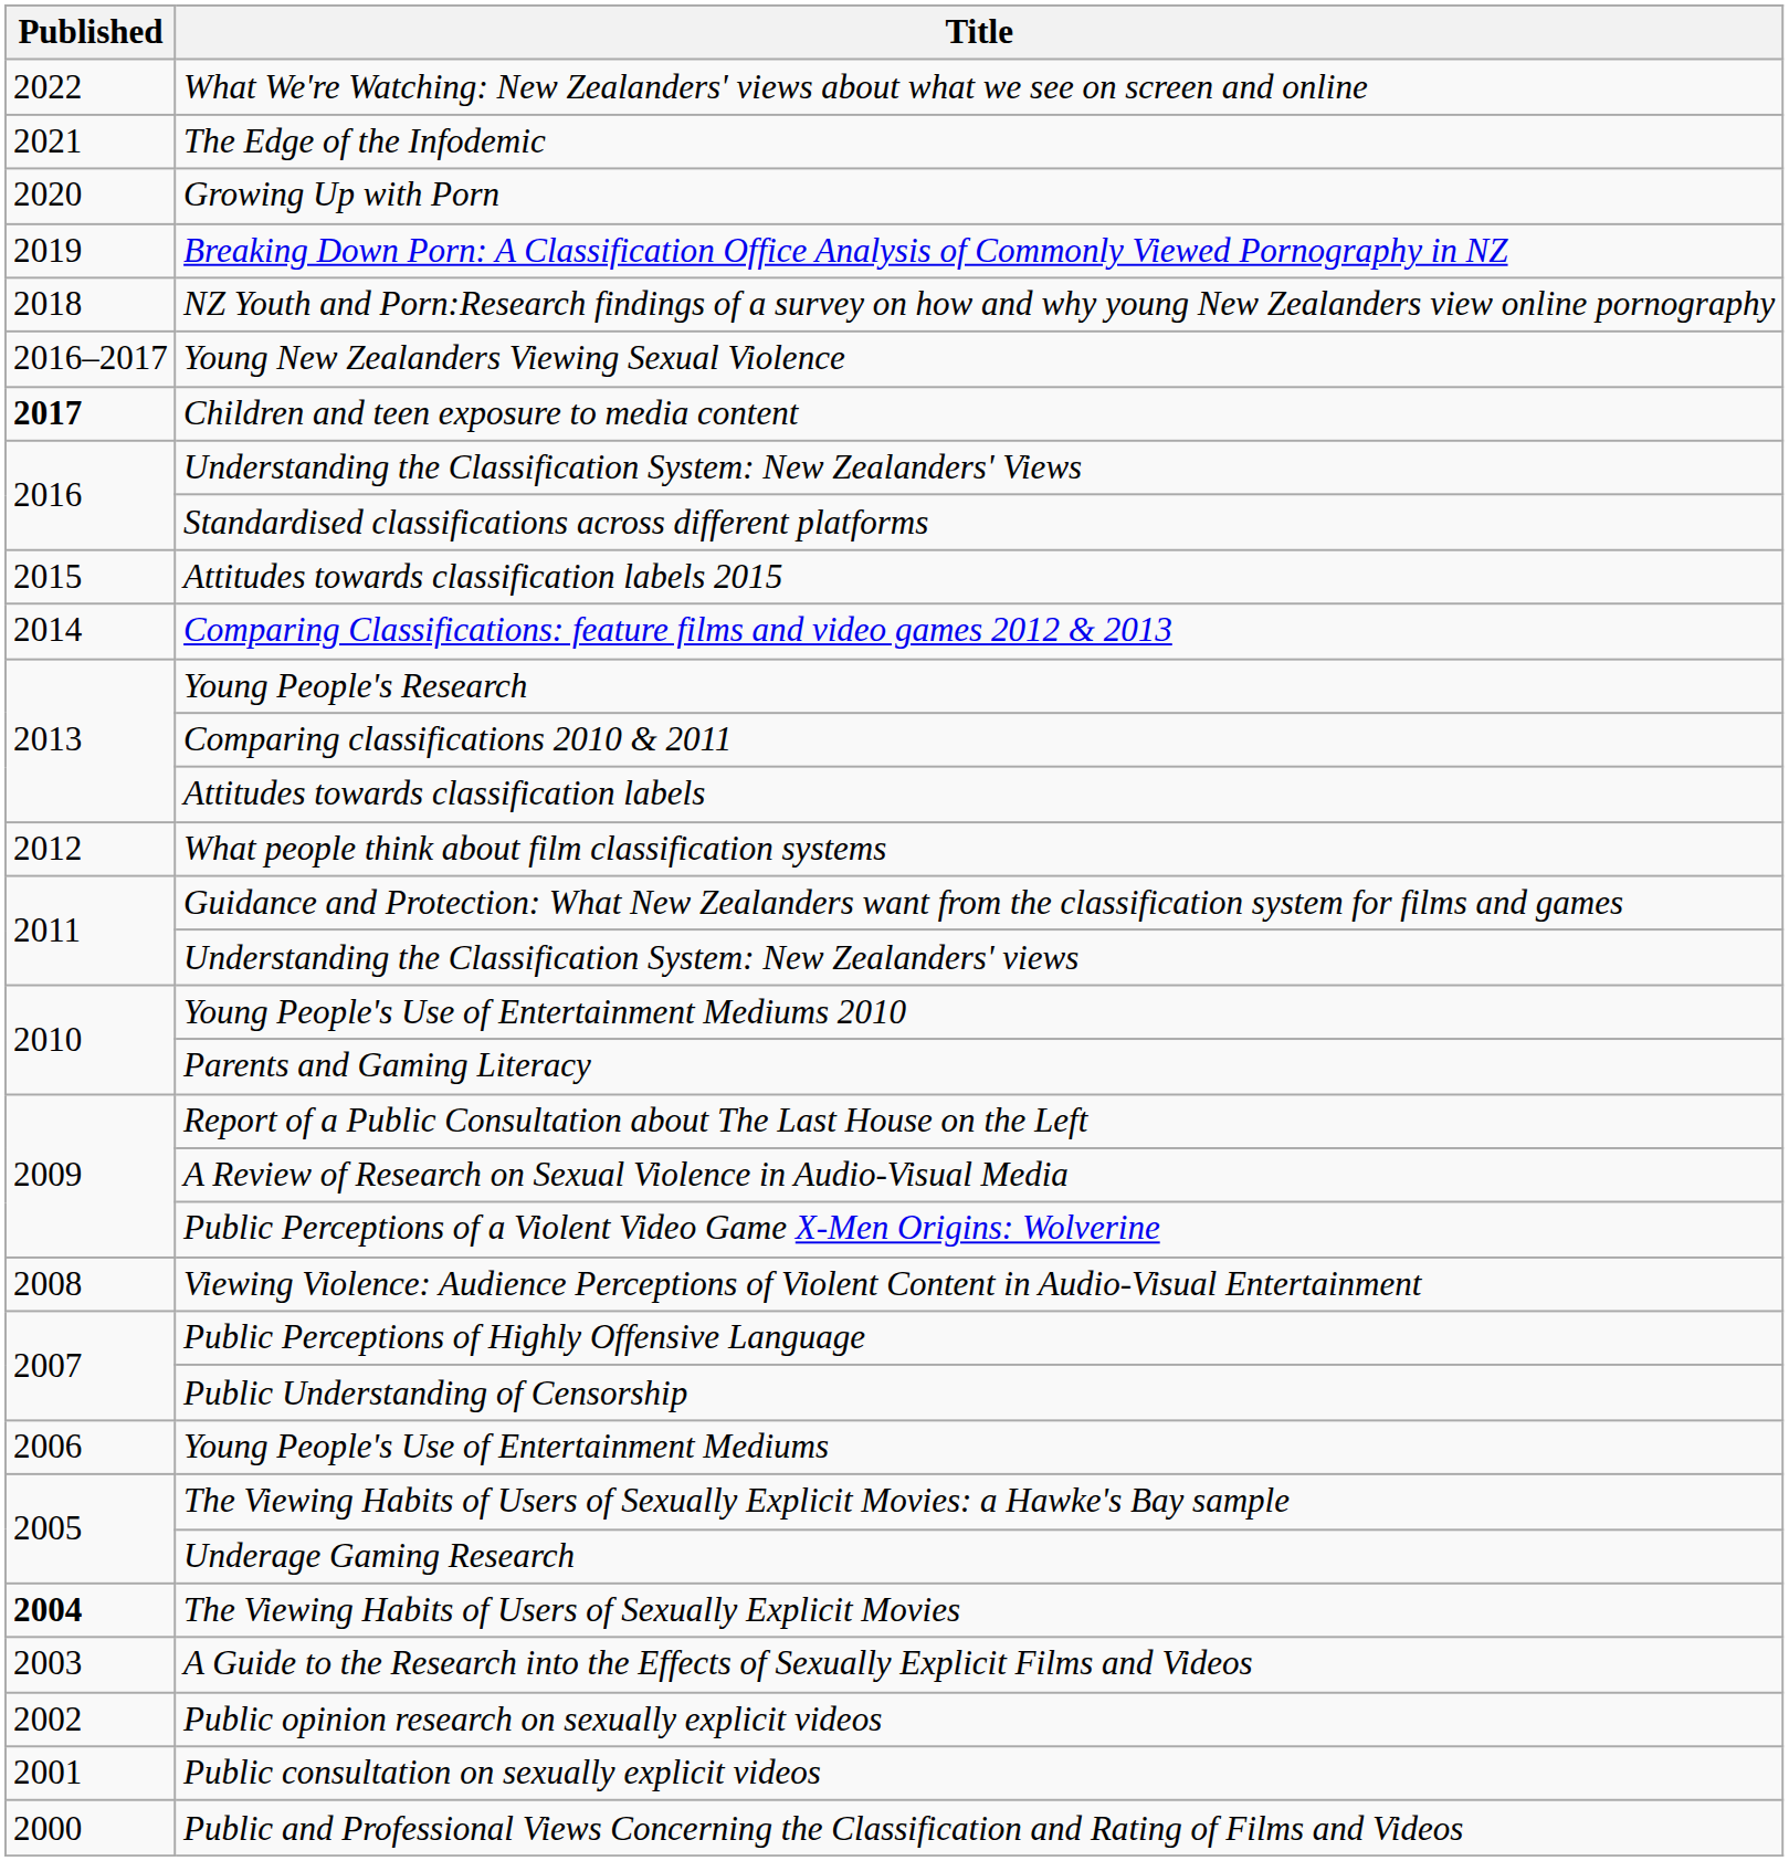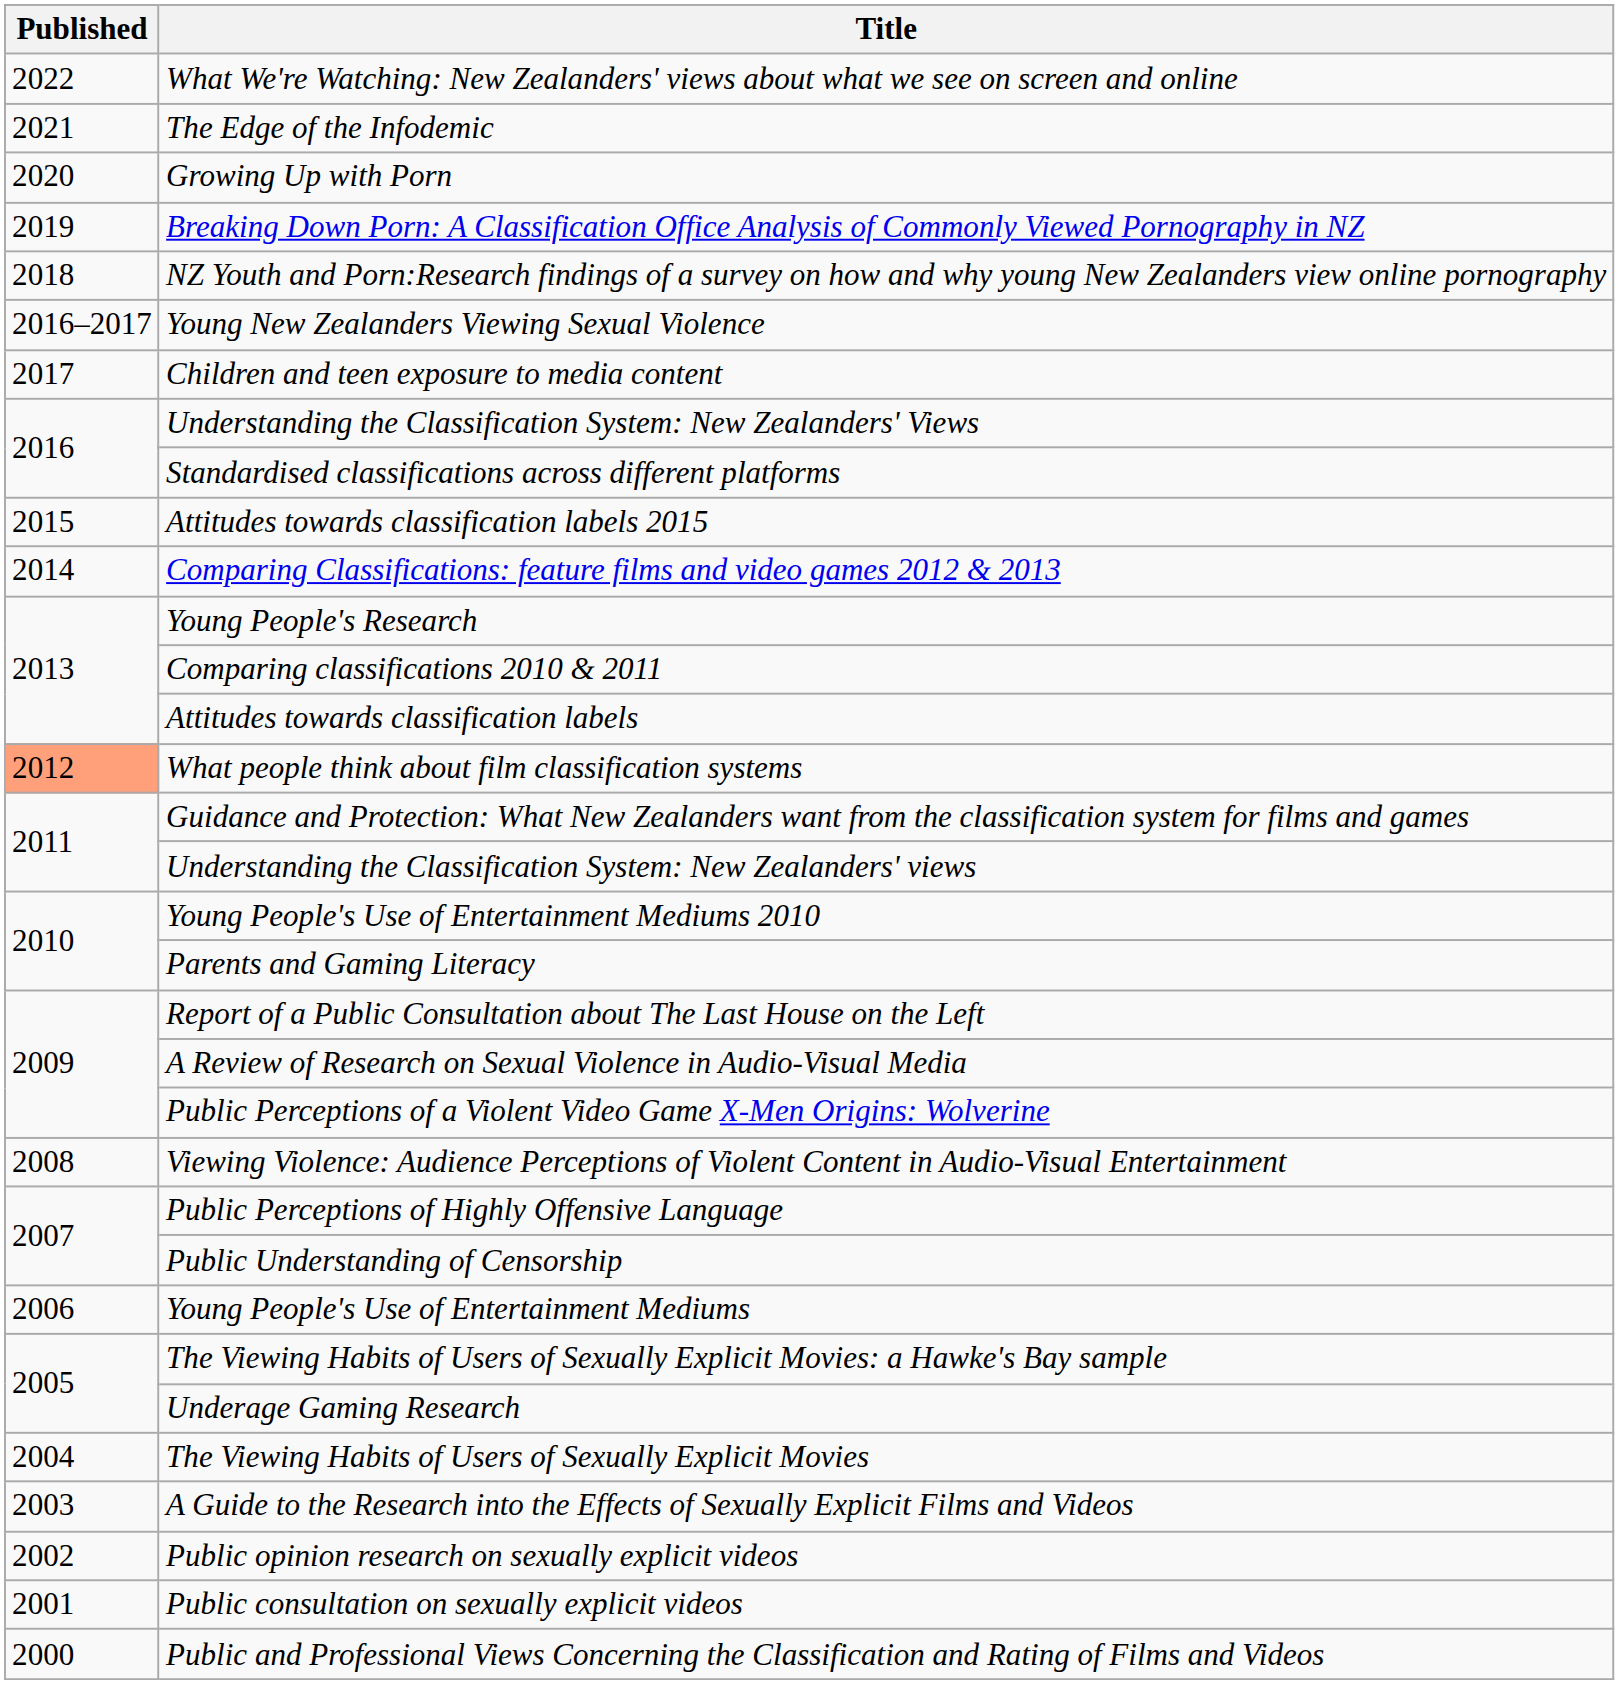Children and teen exposure to media content | Published: bold -> normal
What people think about film classification systems | Published: no background -> lightsalmon background
The Viewing Habits of Users of Sexually Explicit Movies | Published: bold -> normal
